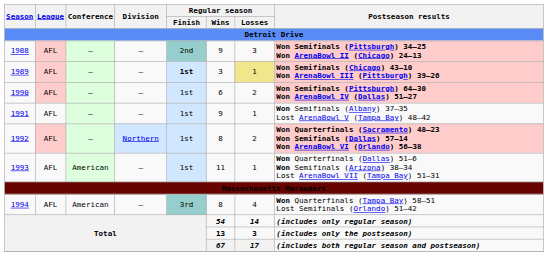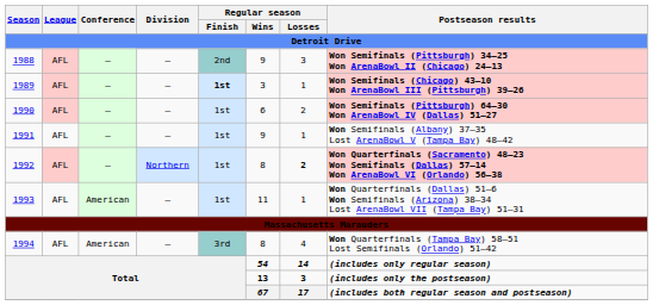1989 | Regular season / Losses: khaki background -> no background
1992 | Regular season / Losses: normal -> bold
